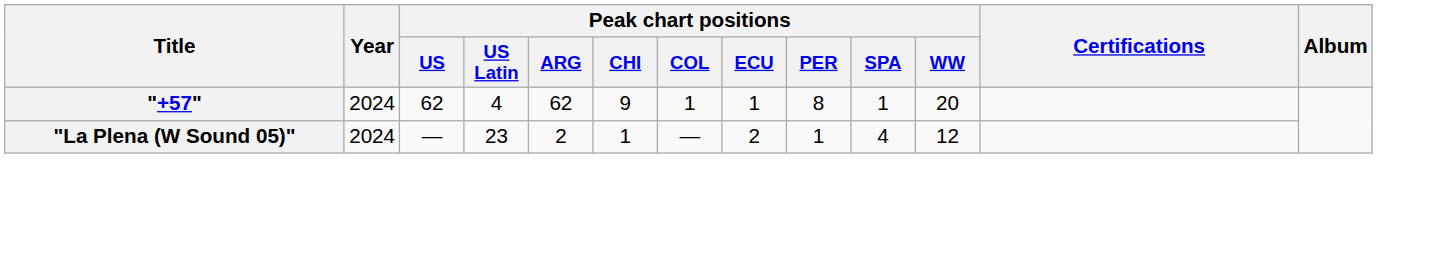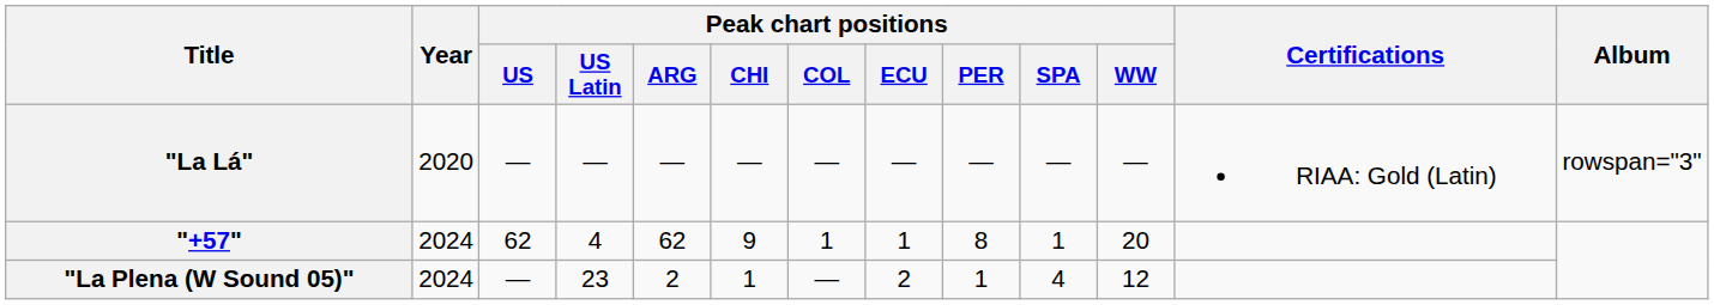+ row: "La Lá" | 2020 | — | — | — | — | — | — | — | — | — | RIAA: Gold (Latin) | rowspan="3"
